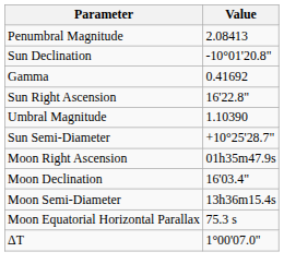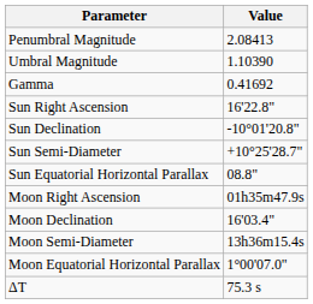rows swapped: Umbral Magnitude <-> Sun Declination
+ row: Sun Equatorial Horizontal Parallax | 08.8"
Moon Equatorial Horizontal Parallax | Value: 75.3 s -> 1°00'07.0"
ΔT | Value: 1°00'07.0" -> 75.3 s
